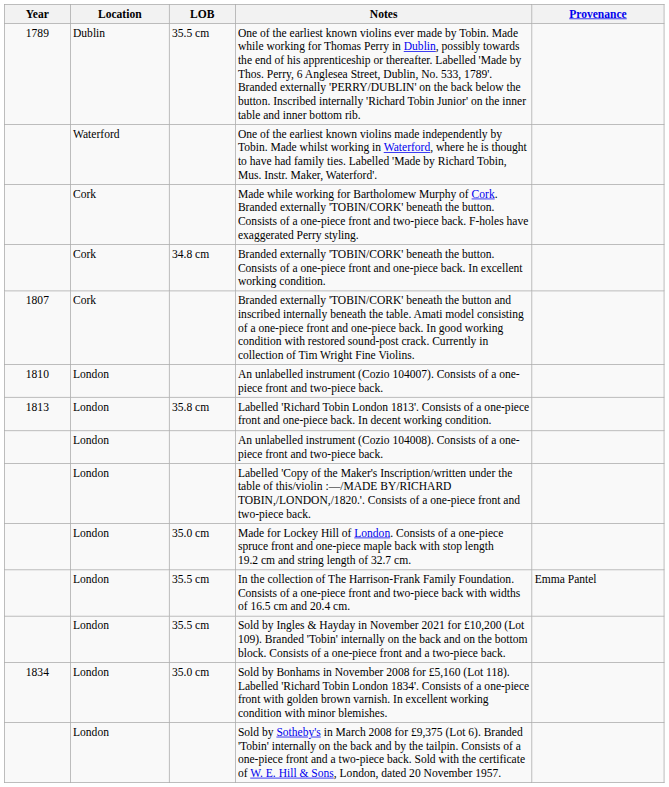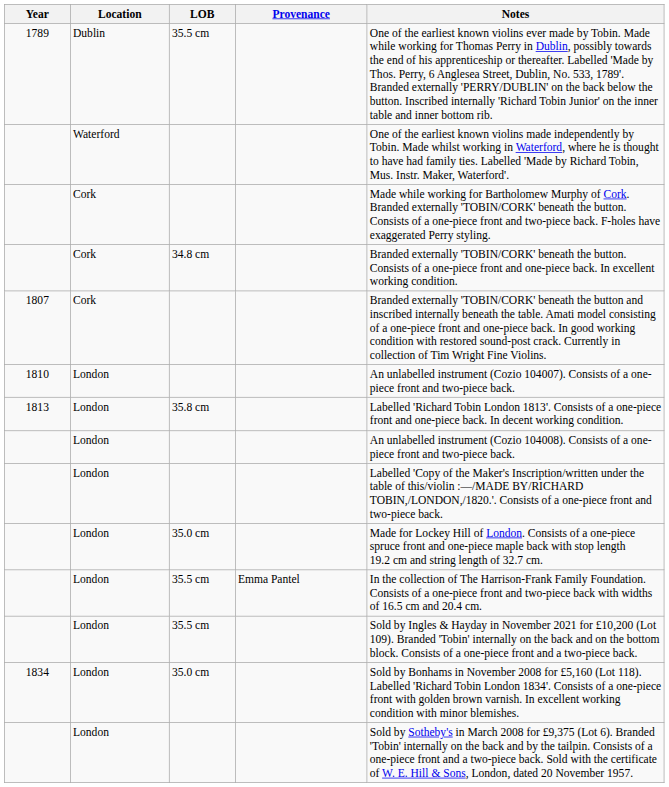columns swapped: Provenance <-> Notes
